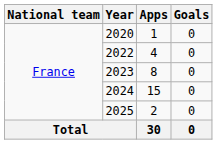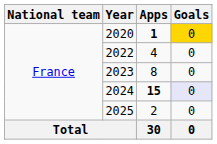2020 | Apps: normal -> bold
2020 | Goals: no background -> gold background
2024 | Apps: normal -> bold
2024 | Goals: no background -> lavender background
